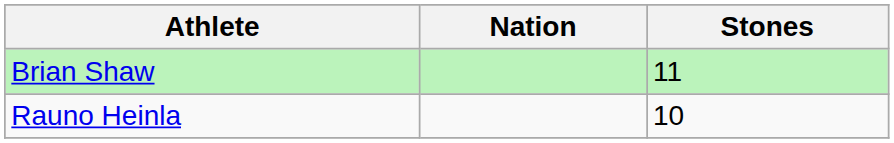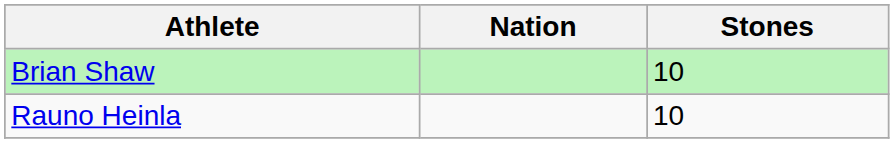Brian Shaw | Stones: 11 -> 10
